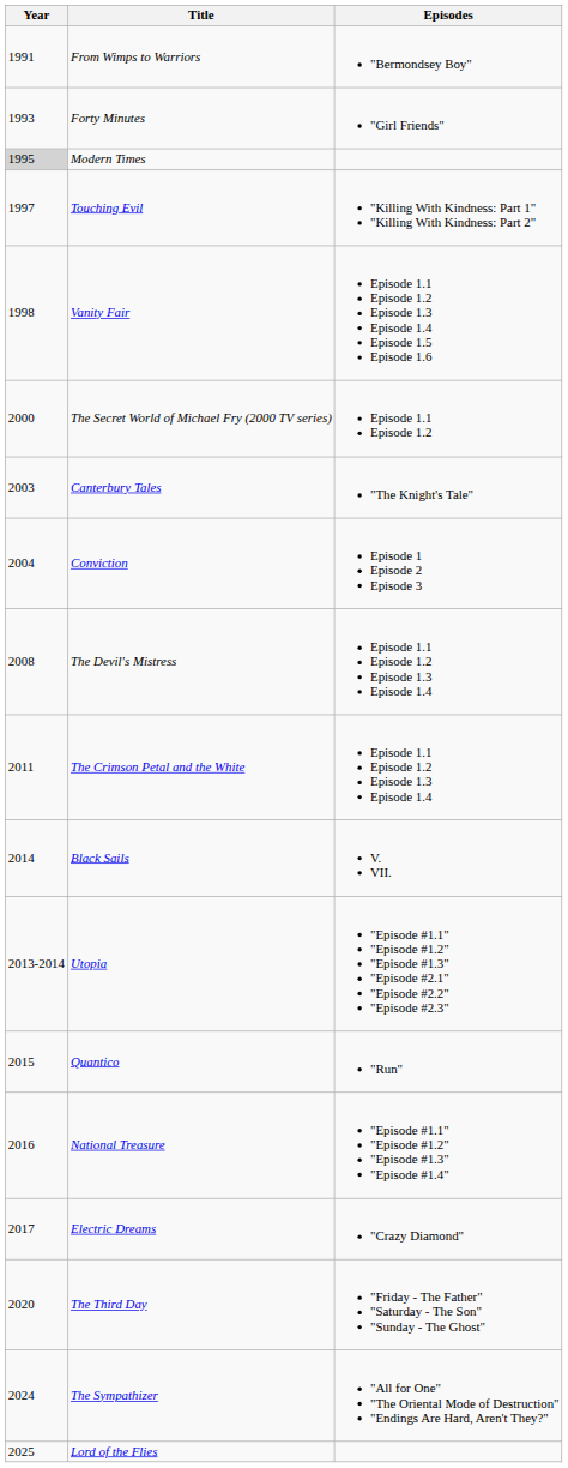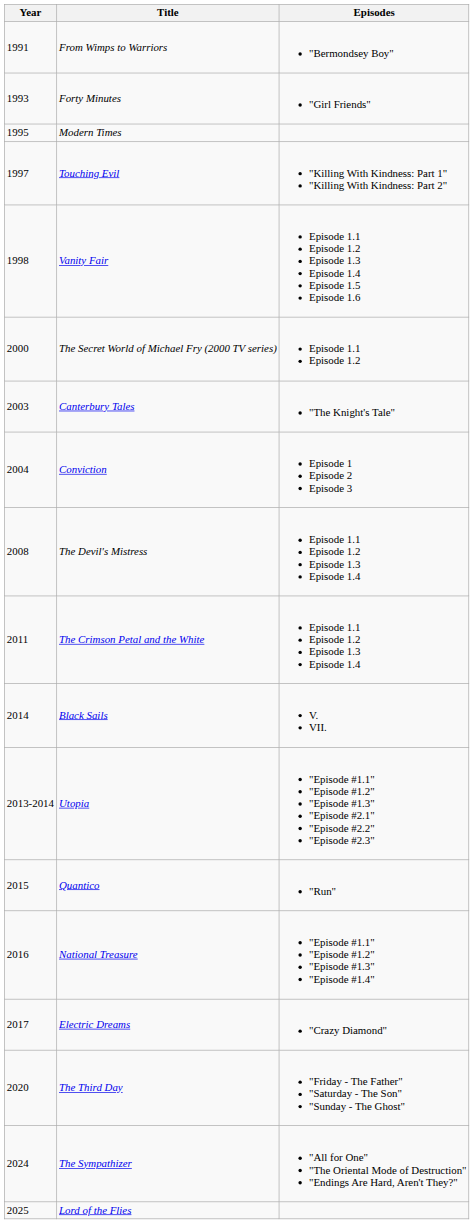Modern Times | Year: lightgrey background -> no background
